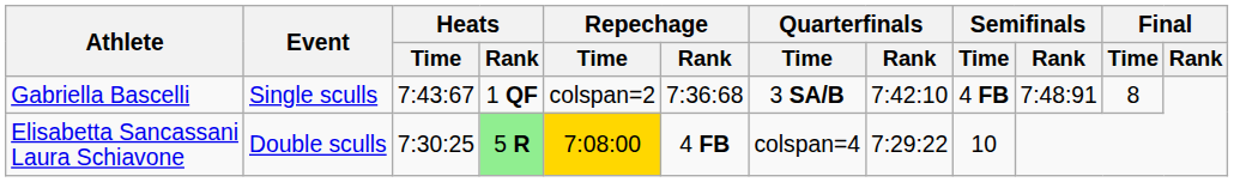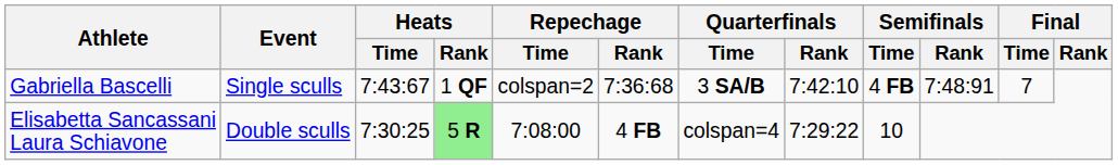Gabriella Bascelli | Final / Time: 8 -> 7
Elisabetta Sancassani Laura Schiavone | Repechage / Time: gold background -> no background
